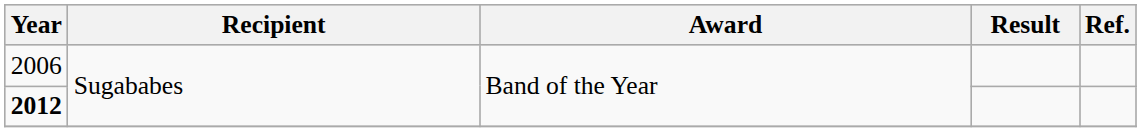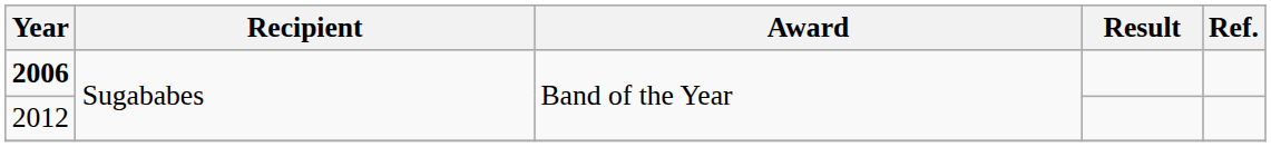2006 | Year: normal -> bold
2012 | Year: bold -> normal
